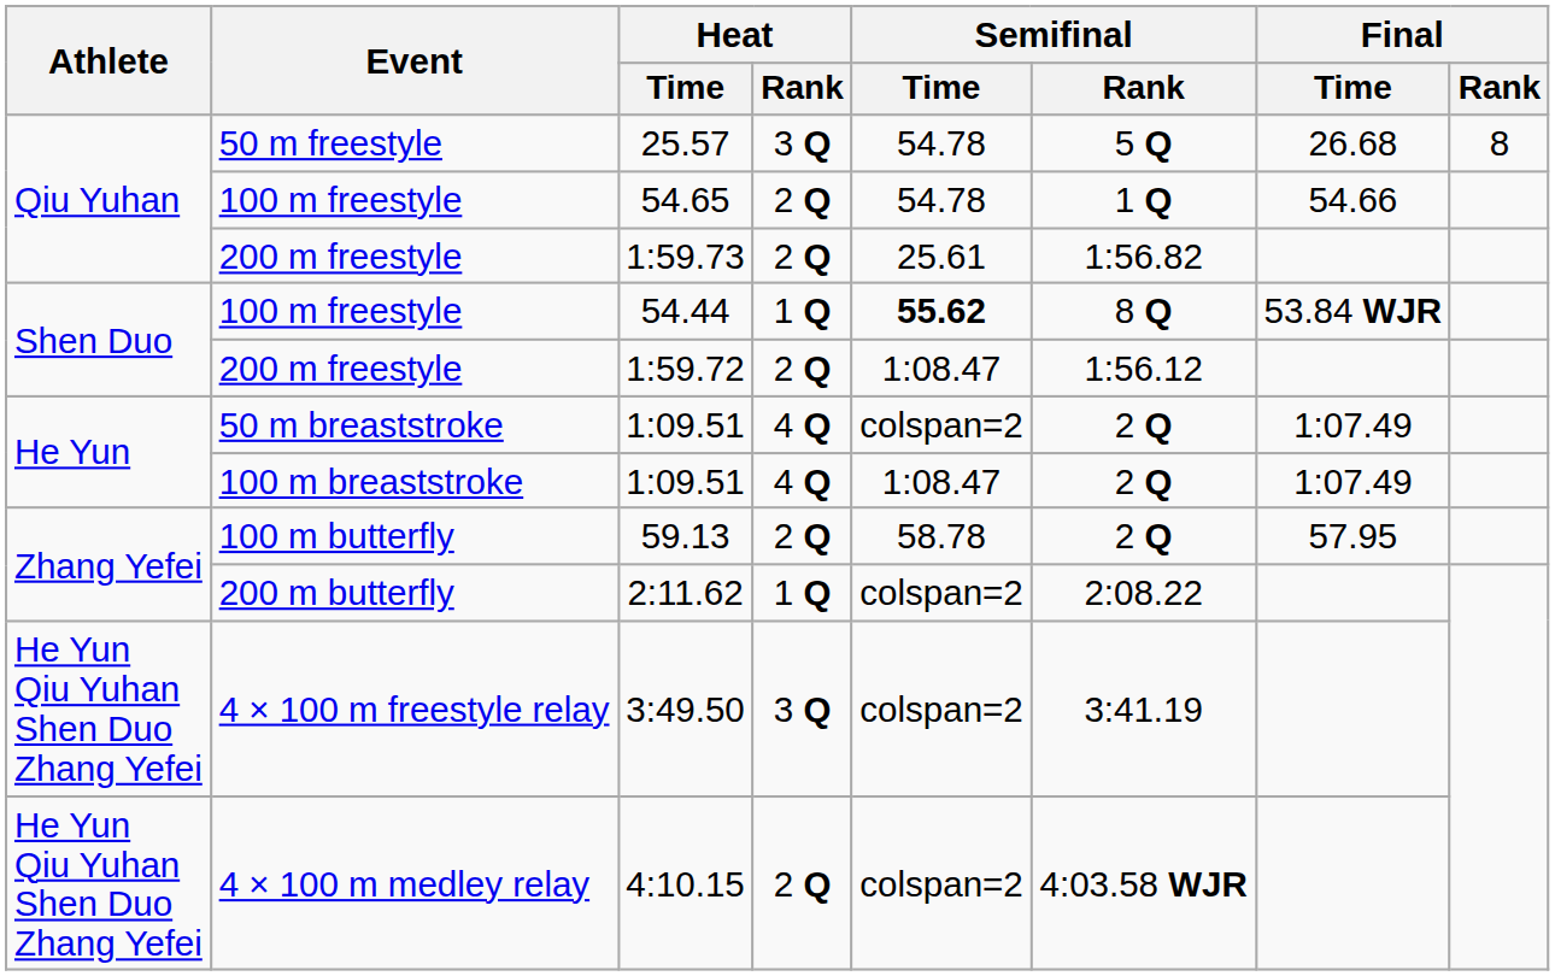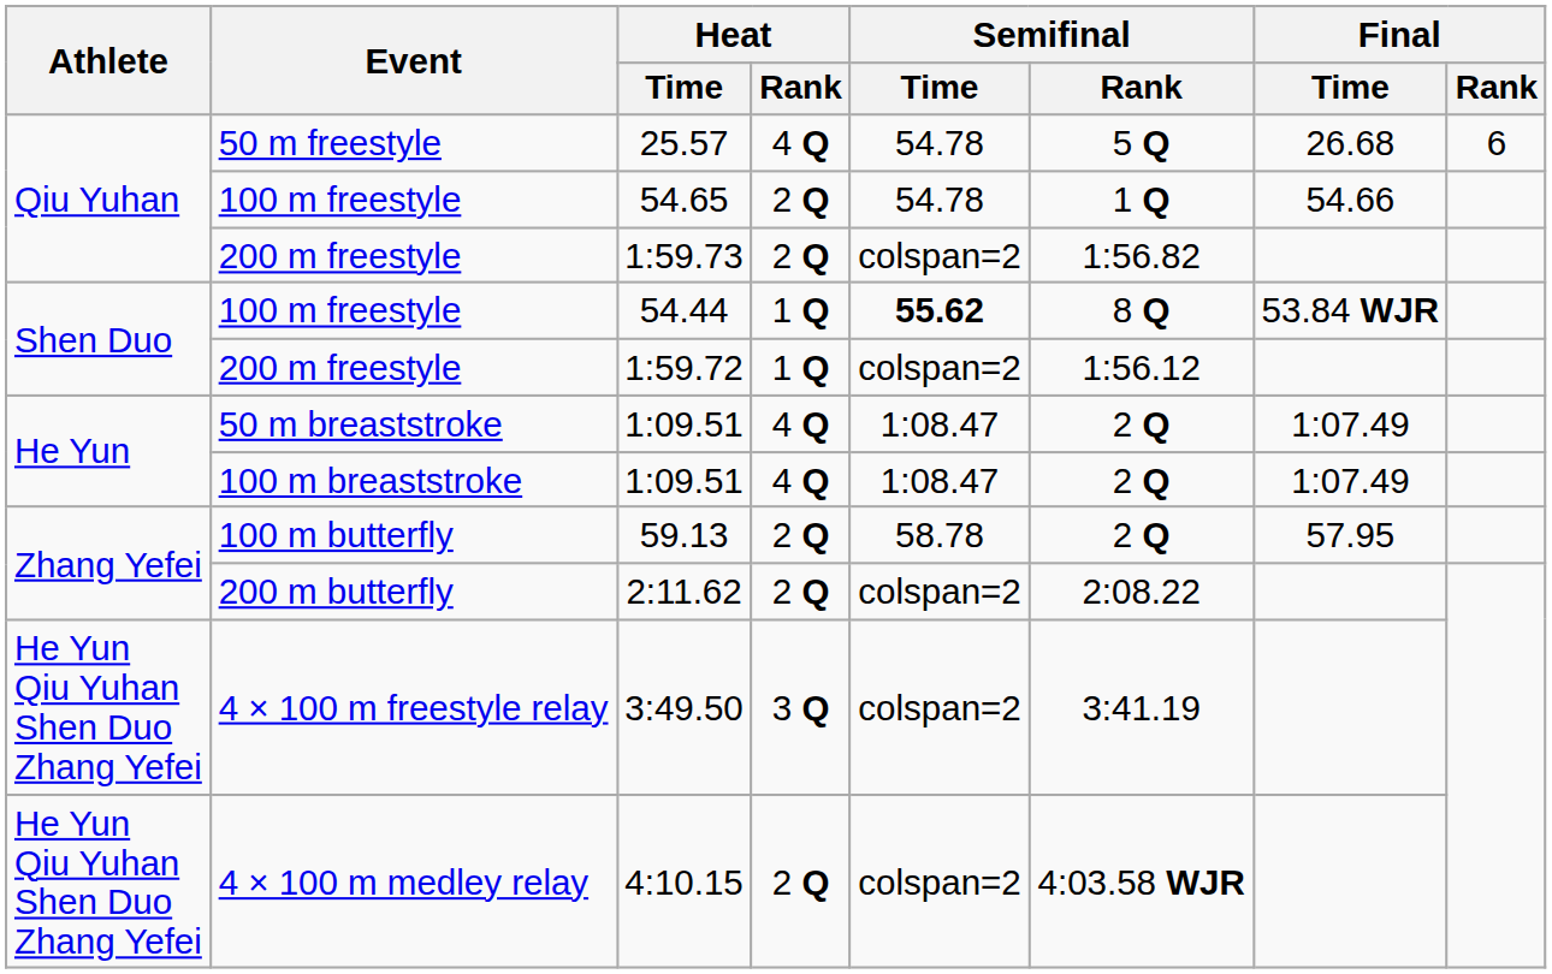25.57 | Heat / Rank: 3 Q -> 4 Q
25.57 | Final / Rank: 8 -> 6
1:59.73 | Semifinal / Time: 25.61 -> colspan=2
1:59.72 | Heat / Rank: 2 Q -> 1 Q
1:59.72 | Semifinal / Time: 1:08.47 -> colspan=2
50 m breaststroke / 1:09.51 | Semifinal / Time: colspan=2 -> 1:08.47
2:11.62 | Heat / Rank: 1 Q -> 2 Q
